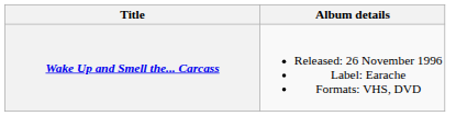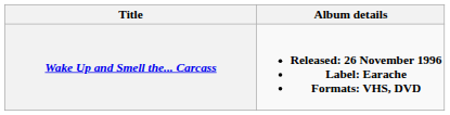Wake Up and Smell the... Carcass | Album details: normal -> bold
